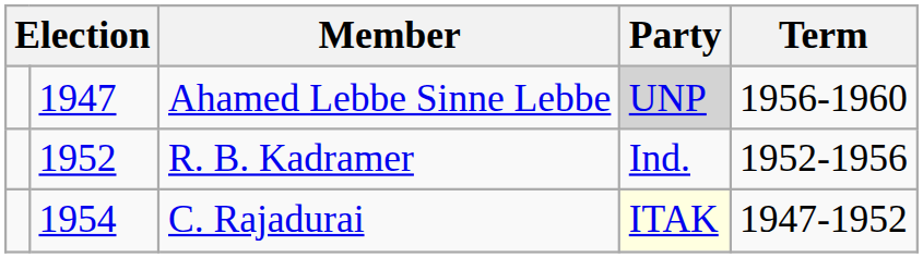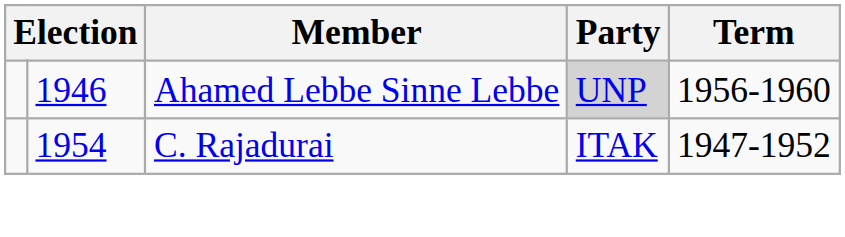Ahamed Lebbe Sinne Lebbe | column 2: 1947 -> 1946
- row: 1952 | R. B. Kadramer | Ind. | 1952-1956
C. Rajadurai | Party: lightyellow background -> no background
